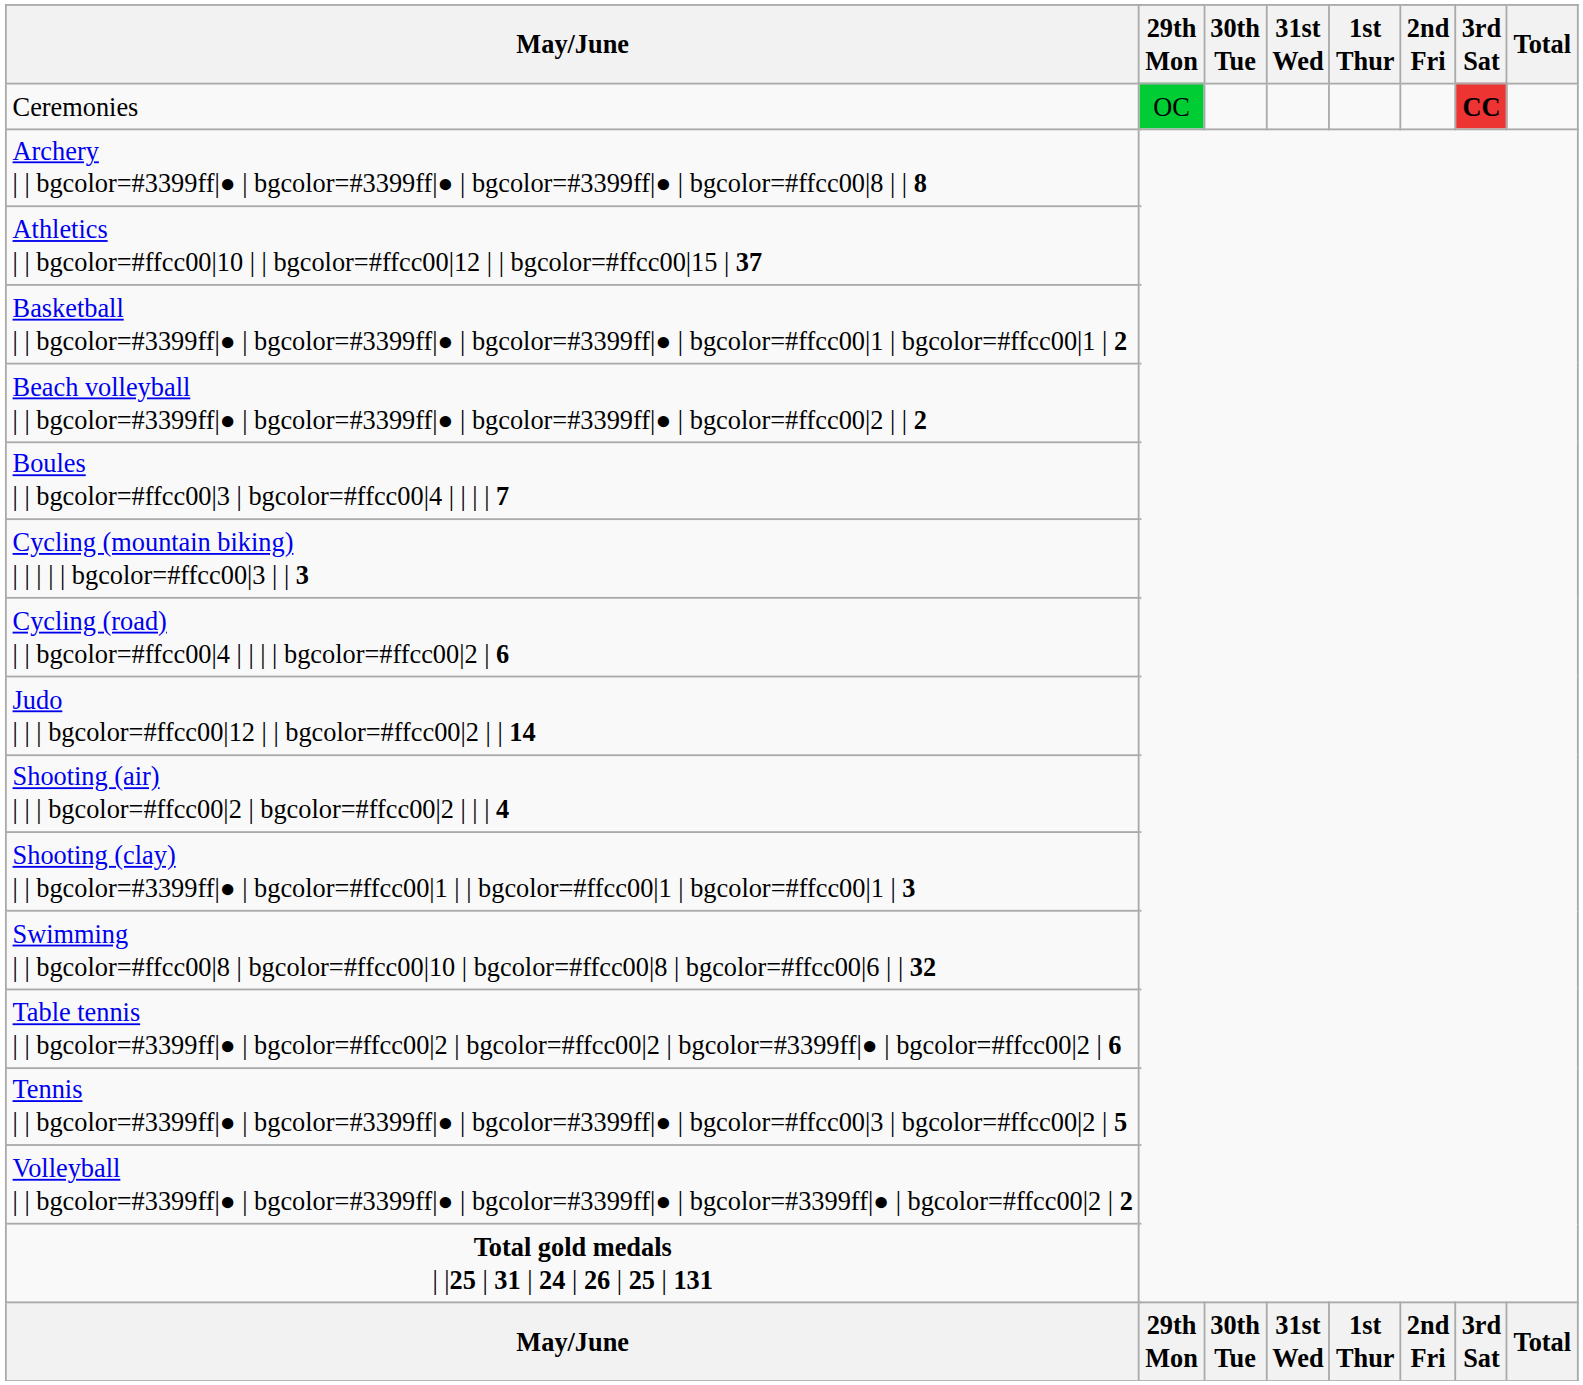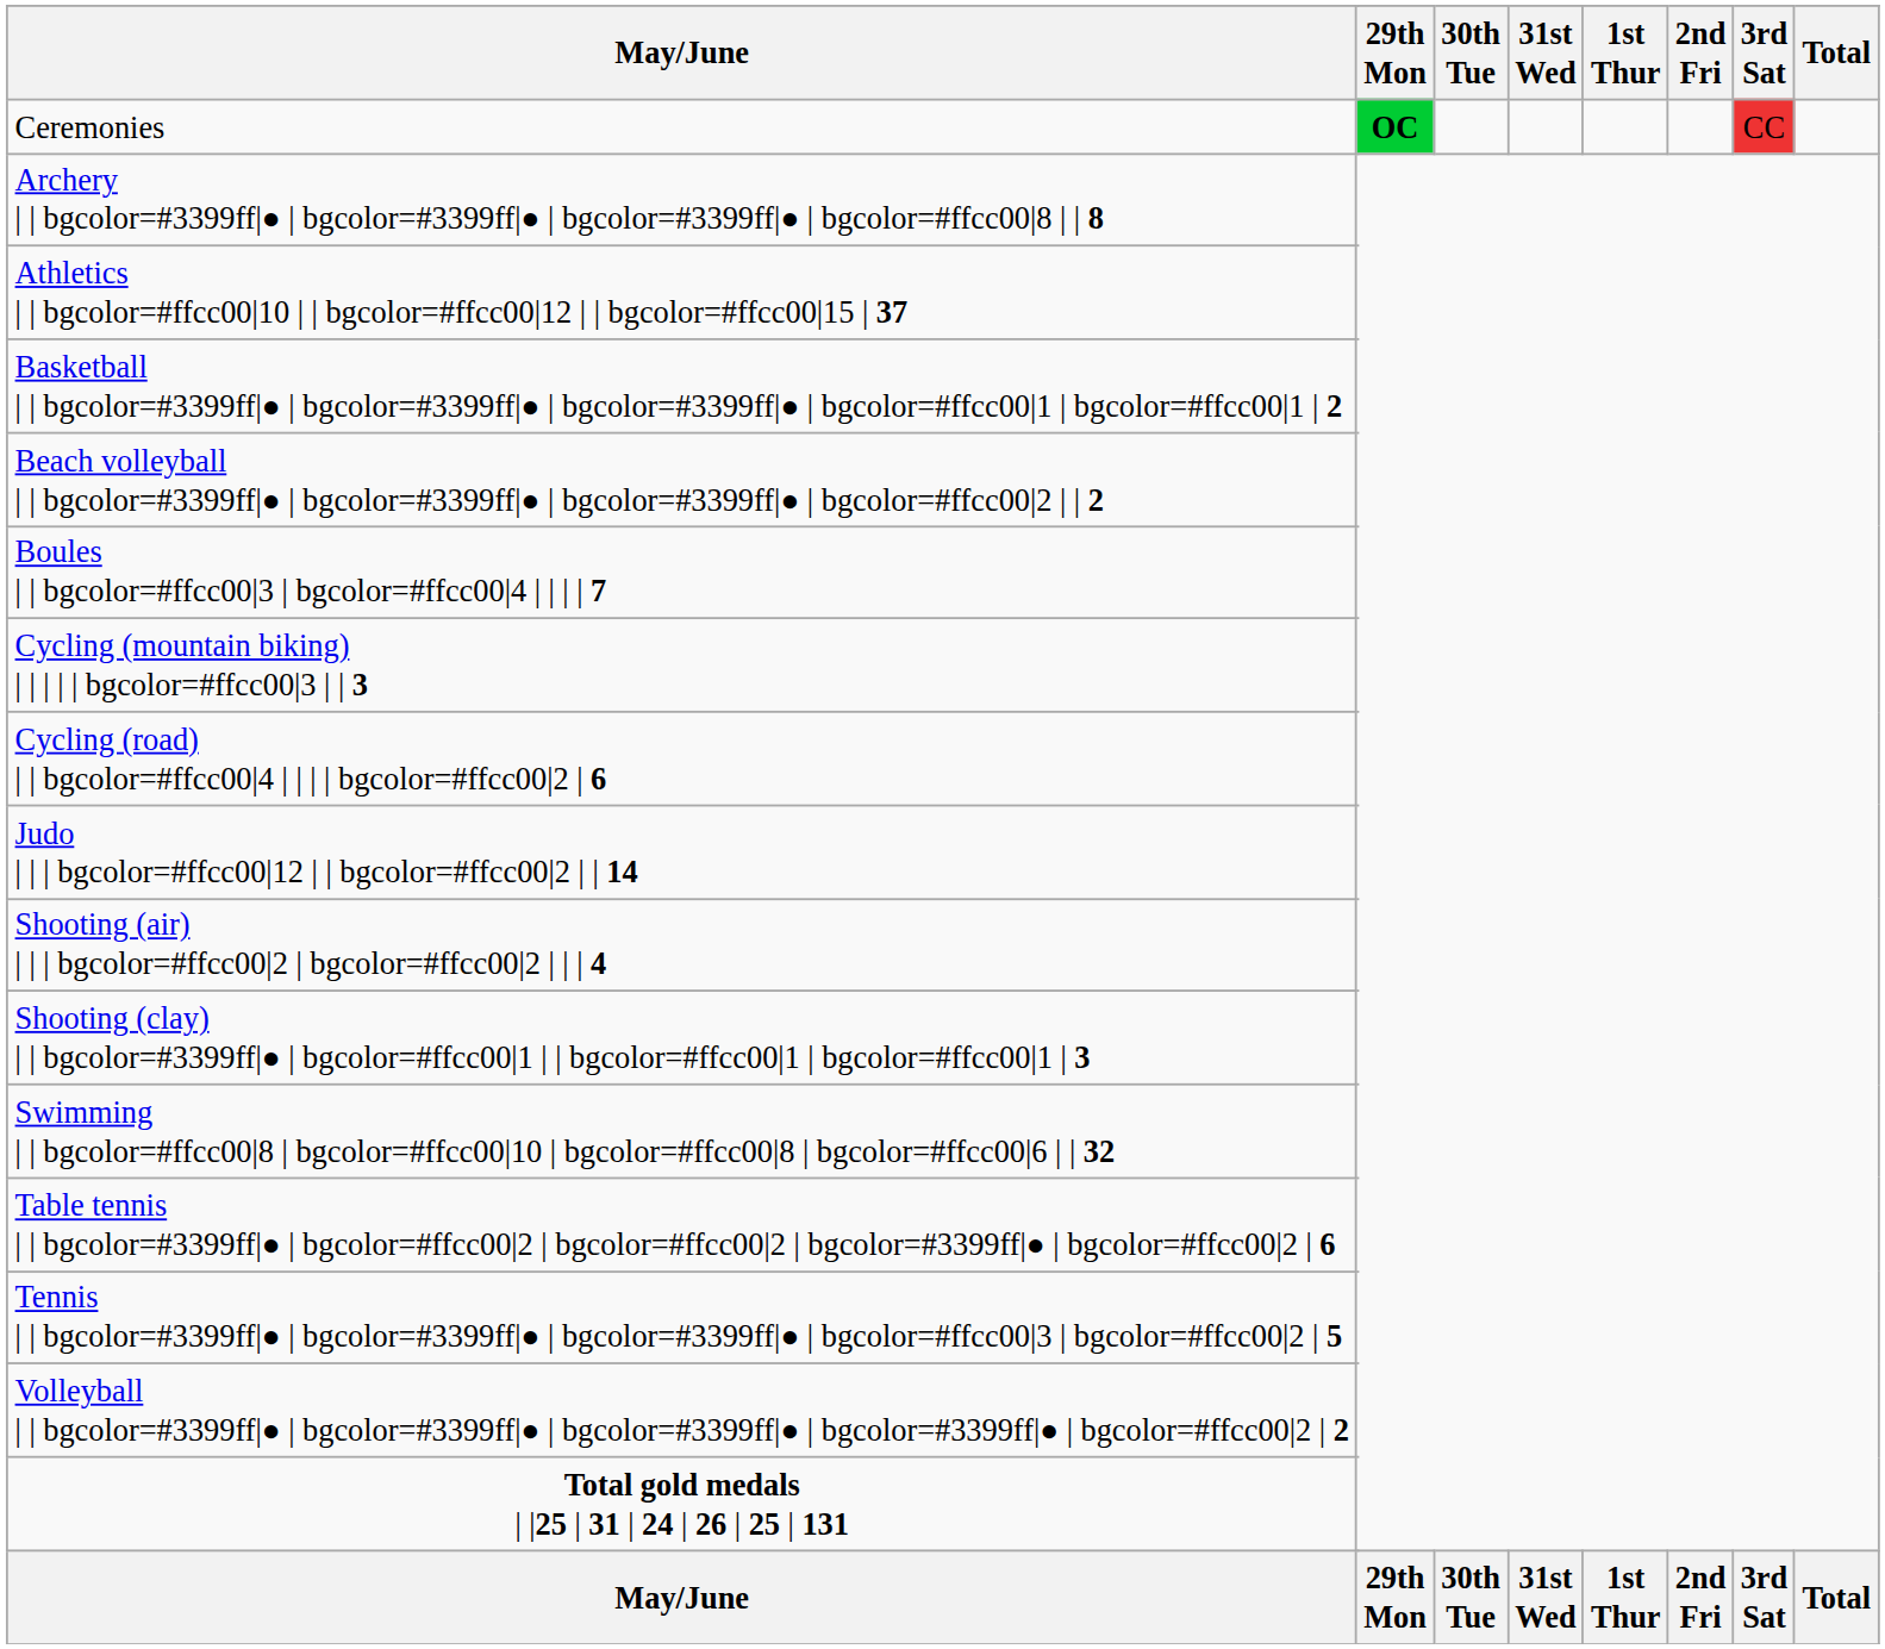Ceremonies | 29th Mon: normal -> bold
Ceremonies | 3rd Sat: bold -> normal
